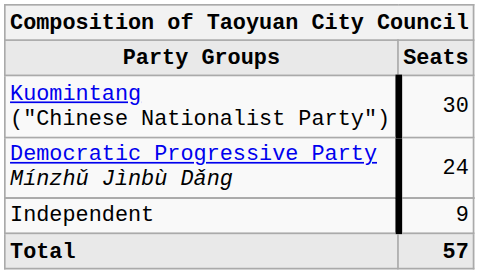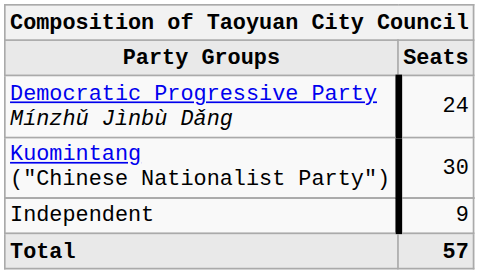rows swapped: Kuomintang ("Chinese Nationalist Party") <-> Democratic Progressive Party Mínzhǔ Jìnbù Dǎng
